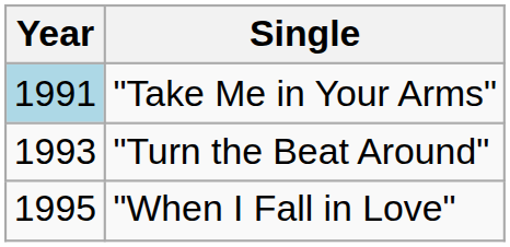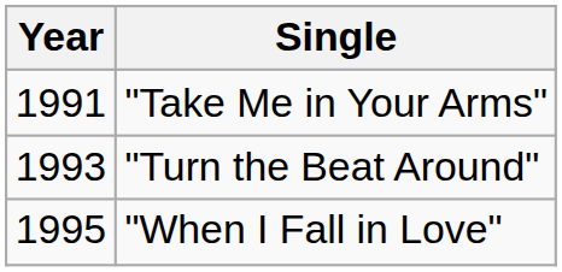"Take Me in Your Arms" | Year: lightblue background -> no background
